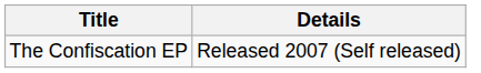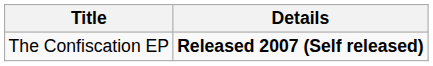The Confiscation EP | Details: normal -> bold
